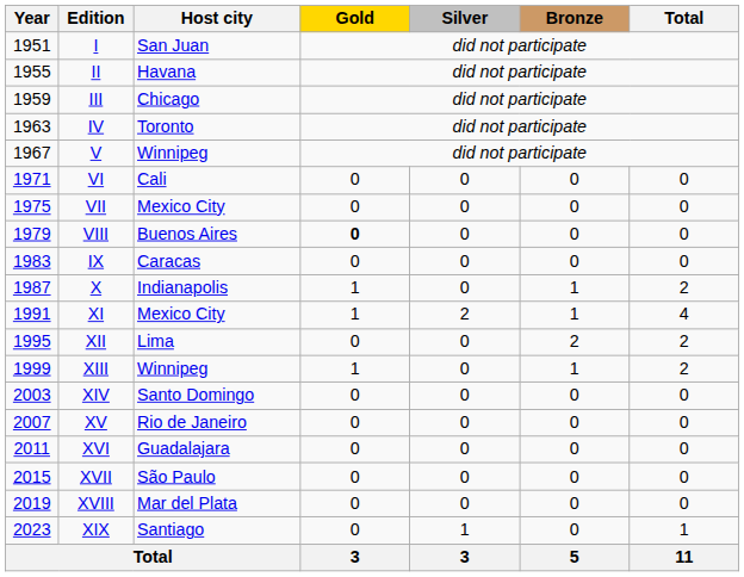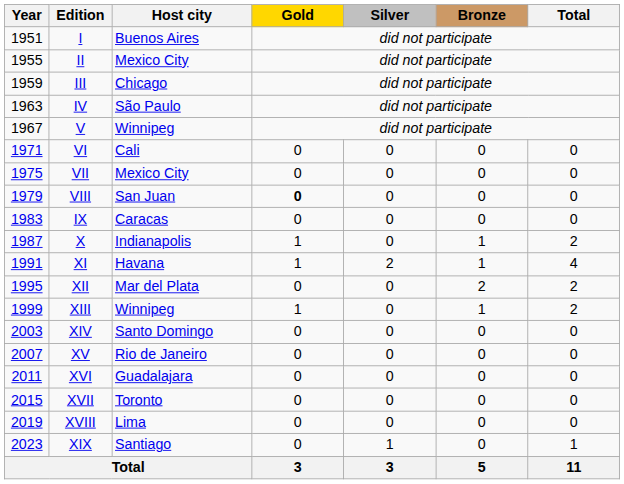I | Host city: San Juan -> Buenos Aires
II | Host city: Havana -> Mexico City
IV | Host city: Toronto -> São Paulo
VIII | Host city: Buenos Aires -> San Juan
XI | Host city: Mexico City -> Havana
XII | Host city: Lima -> Mar del Plata
XVII | Host city: São Paulo -> Toronto
XVIII | Host city: Mar del Plata -> Lima
